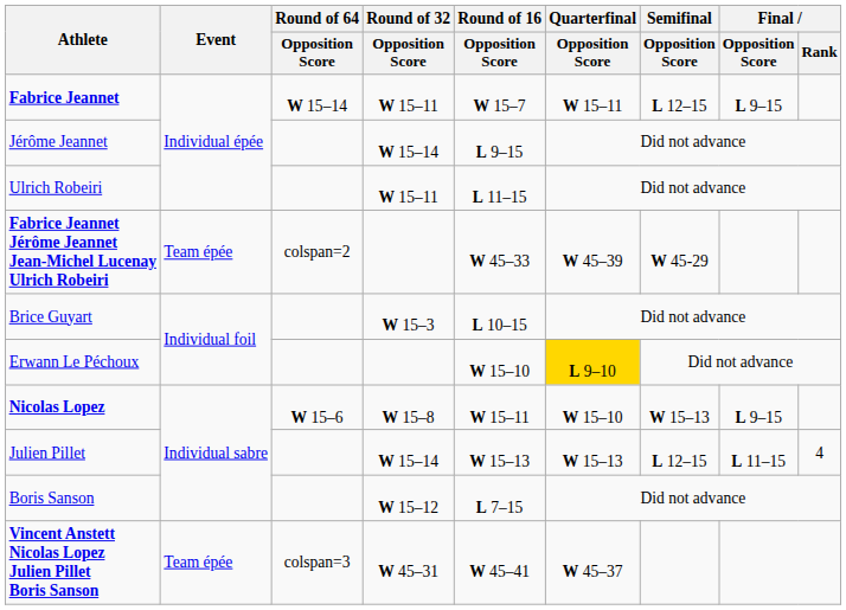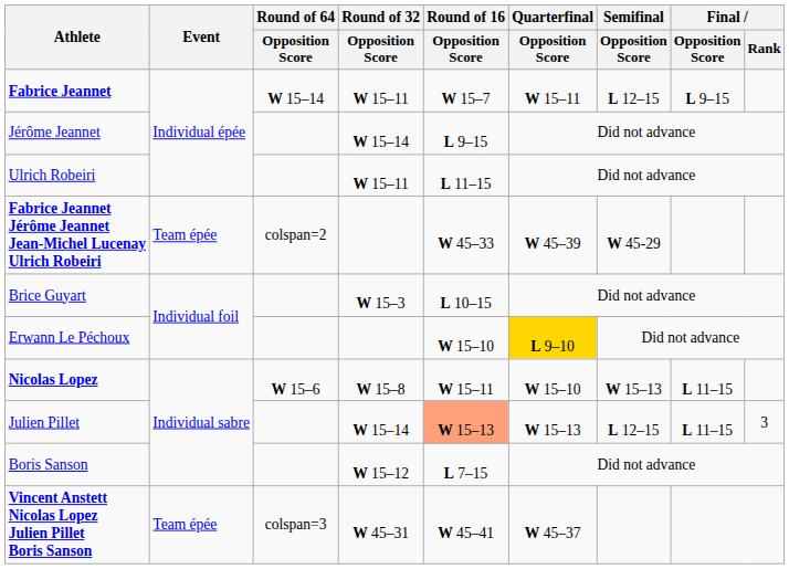Nicolas Lopez | Final / Opposition Score: L 9–15 -> L 11–15
Julien Pillet | Round of 16 / Opposition Score: no background -> lightsalmon background
Julien Pillet | Final / Rank: 4 -> 3
